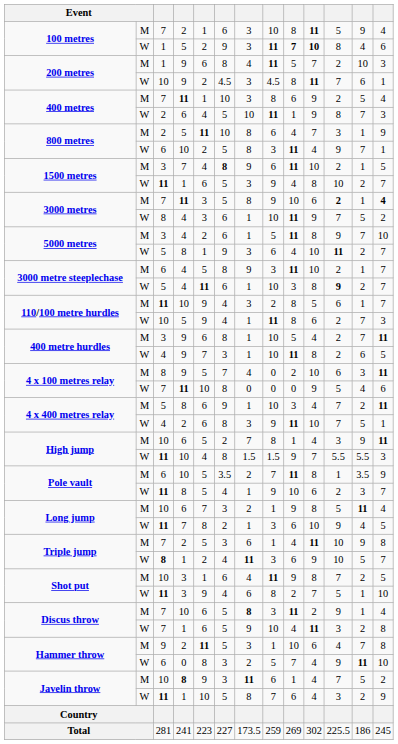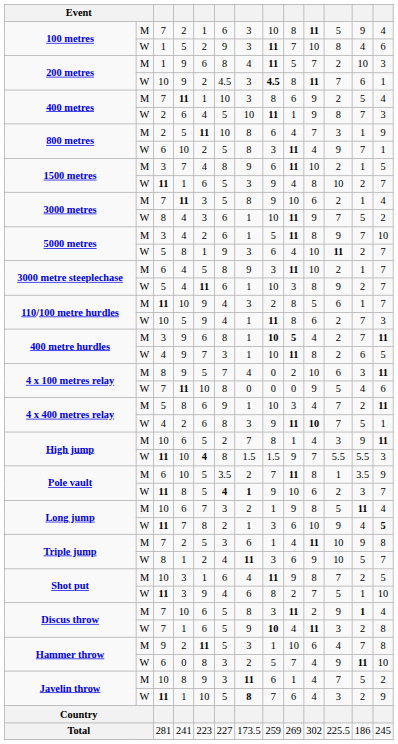100 metres / W | column 9: bold -> normal
100 metres / W | column 10: bold -> normal
200 metres / W | column 8: normal -> bold
1500 metres / M | column 6: bold -> normal
3000 metres / M | column 11: bold -> normal
3000 metres / M | column 13: bold -> normal
3000 metre steeplechase / W | column 11: bold -> normal
400 metre hurdles / M | column 8: normal -> bold
400 metre hurdles / M | column 9: normal -> bold
4 x 400 metres relay / W | column 10: normal -> bold
High jump / W | column 5: normal -> bold
Pole vault / W | column 6: normal -> bold
Pole vault / W | column 7: normal -> bold
Long jump / W | column 13: normal -> bold
Triple jump / W | column 3: bold -> normal
Discus throw / M | column 7: bold -> normal
Discus throw / M | column 12: normal -> bold
Discus throw / W | column 8: normal -> bold
Javelin throw / M | column 4: bold -> normal
Javelin throw / W | column 7: normal -> bold
